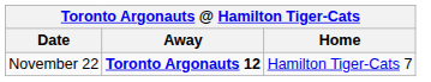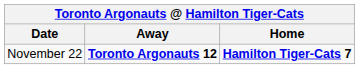November 22 | Home: normal -> bold
